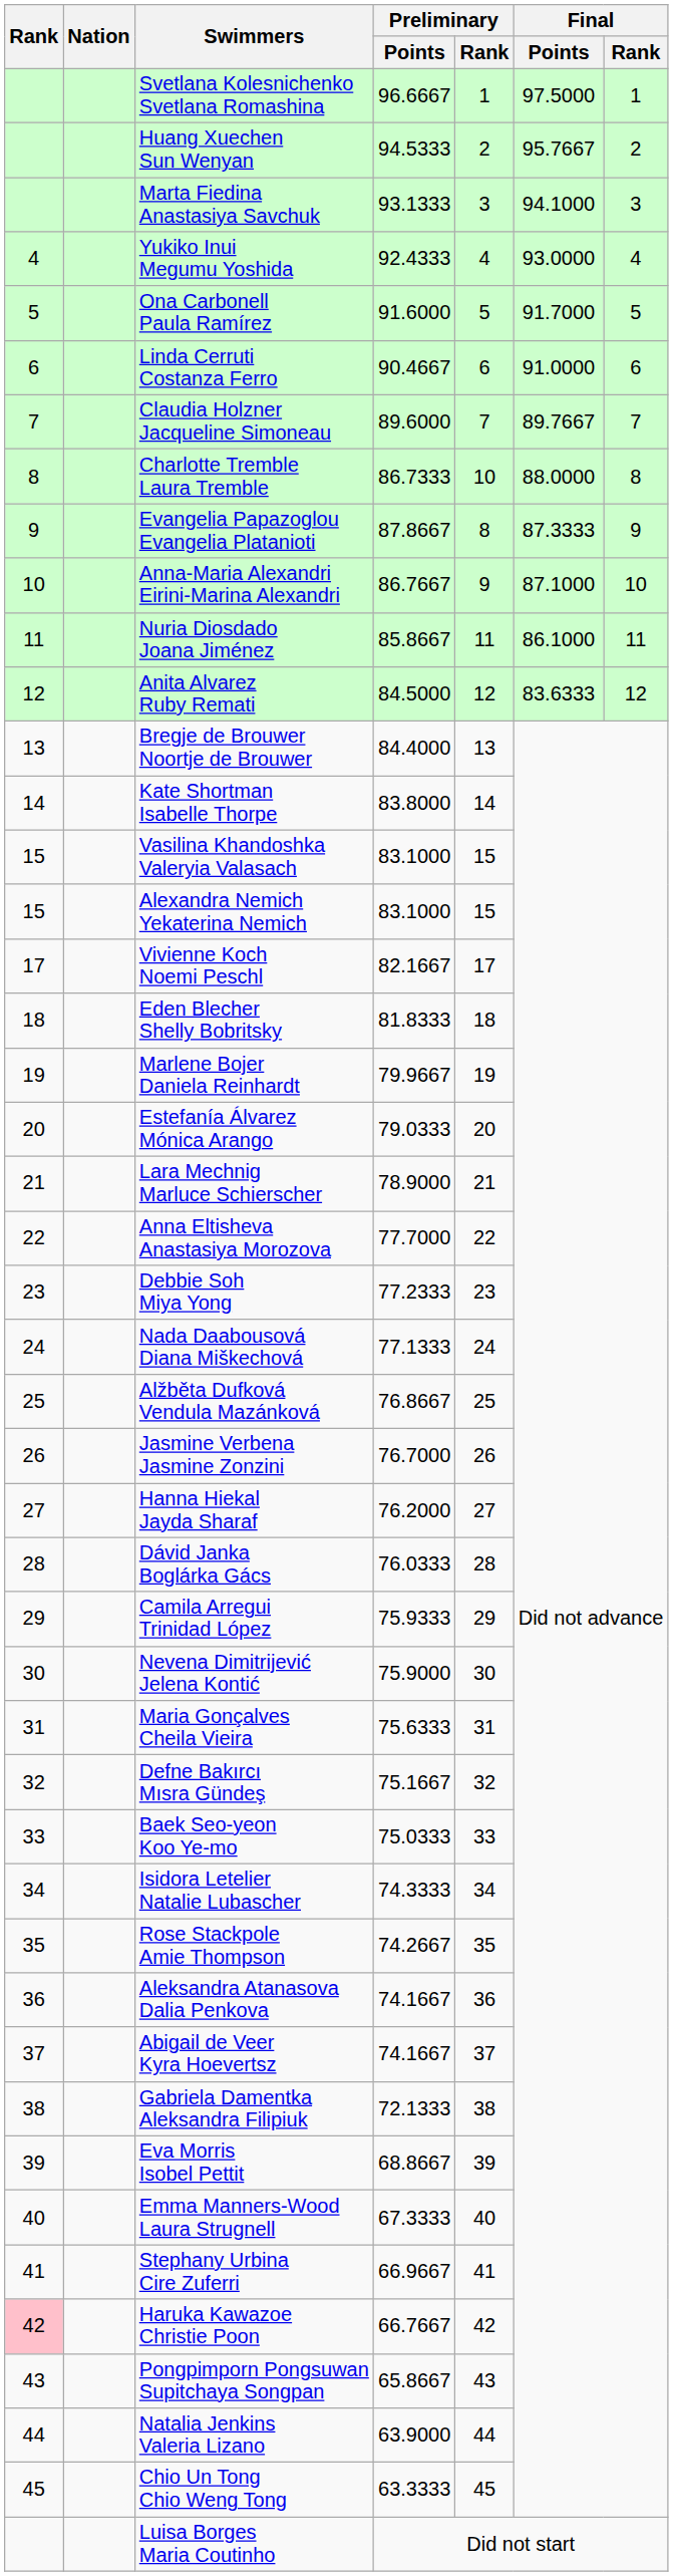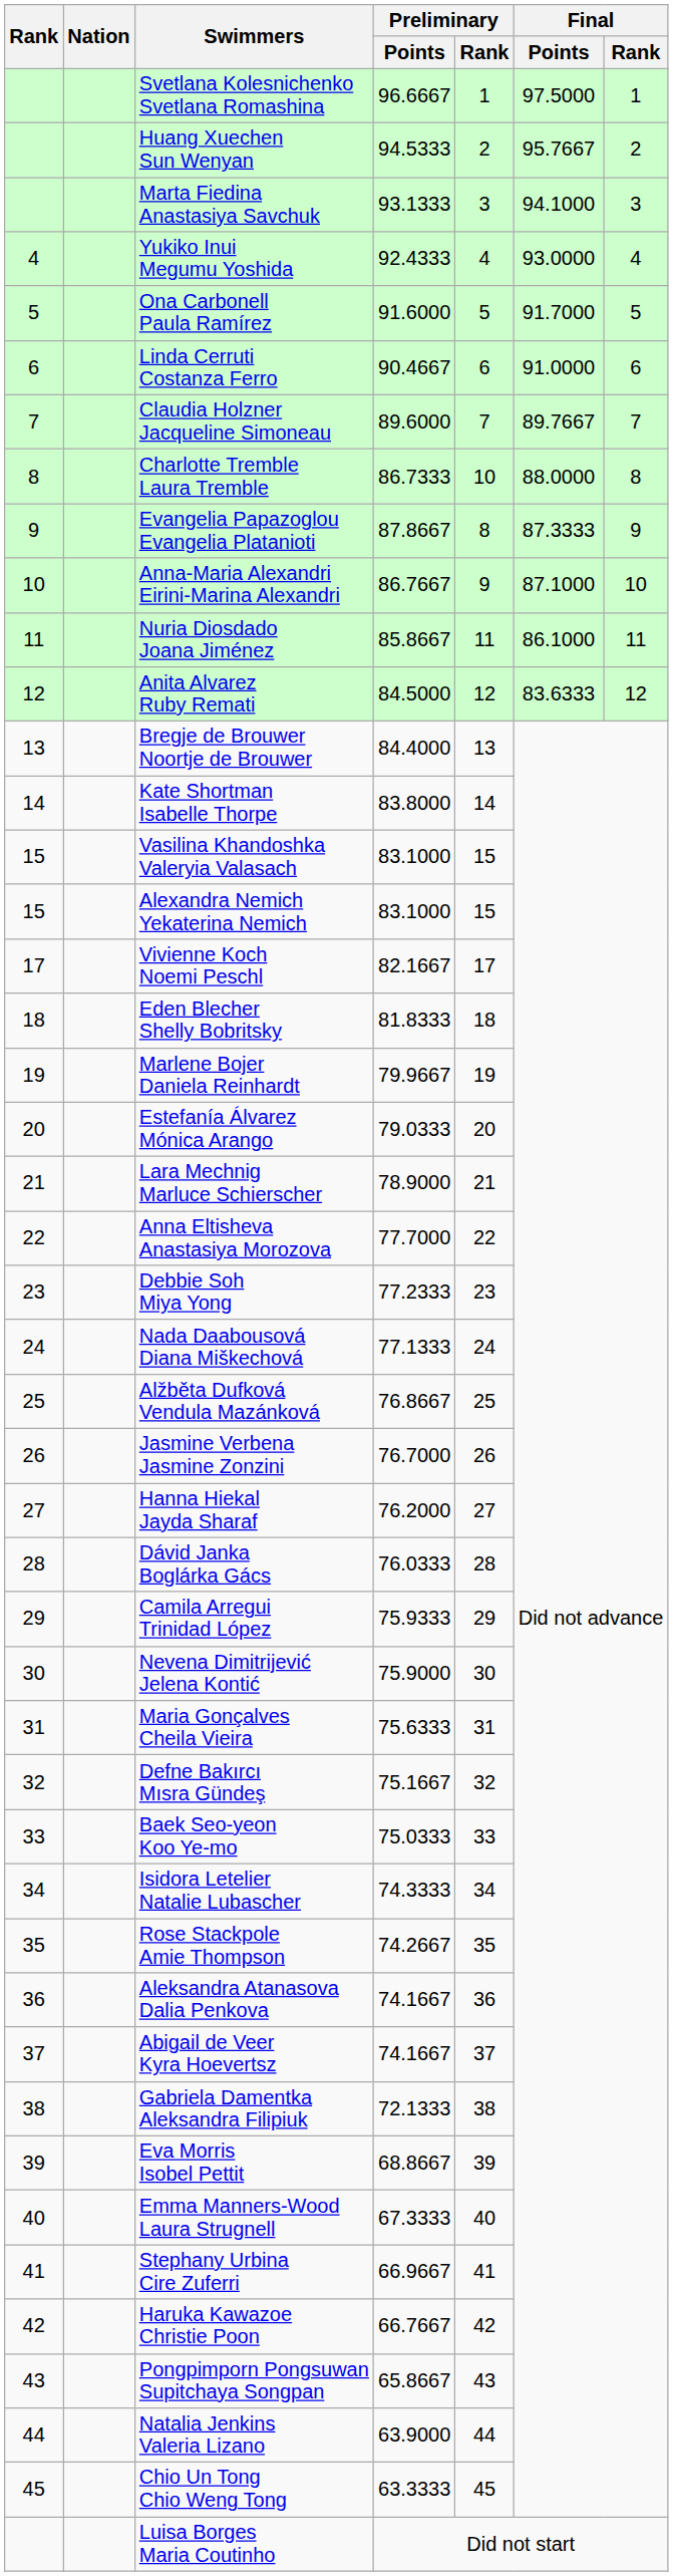Haruka Kawazoe Christie Poon | Rank: pink background -> no background
